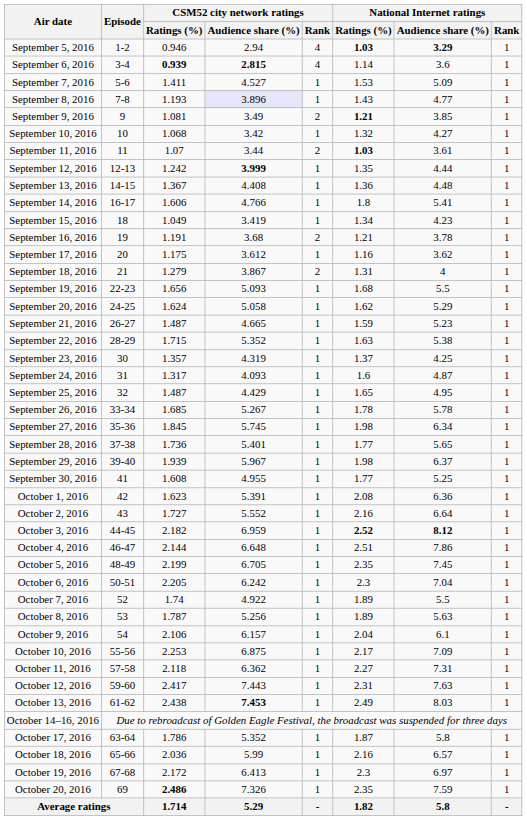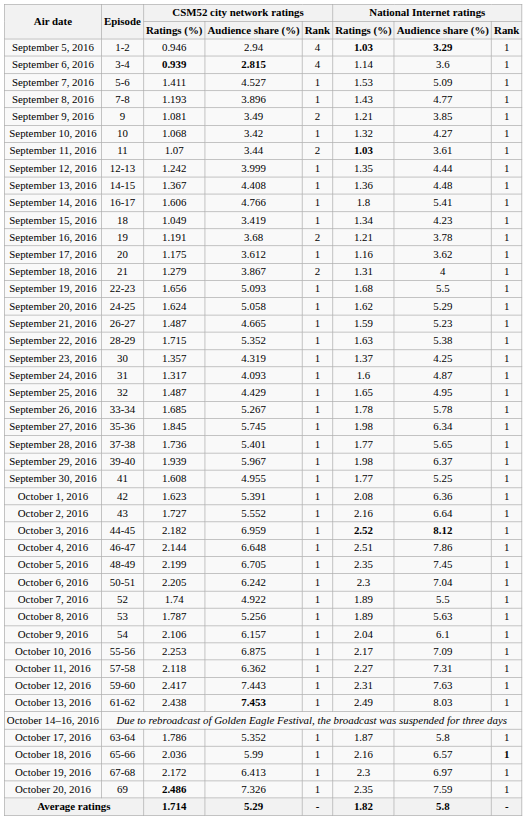September 8, 2016 | CSM52 city network ratings / Audience share (%): lavender background -> no background
September 9, 2016 | National Internet ratings / Ratings (%): bold -> normal
September 12, 2016 | CSM52 city network ratings / Audience share (%): bold -> normal
October 18, 2016 | National Internet ratings / Rank: normal -> bold
